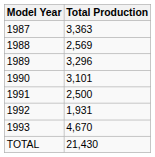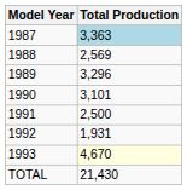1987 | Total Production: no background -> lightblue background
1993 | Total Production: no background -> lightyellow background
